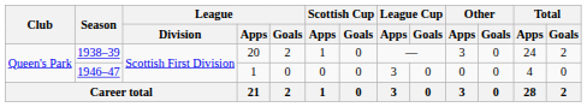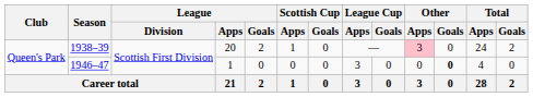1938–39 | Other / Apps: no background -> pink background
1946–47 | Other / Goals: normal -> bold
